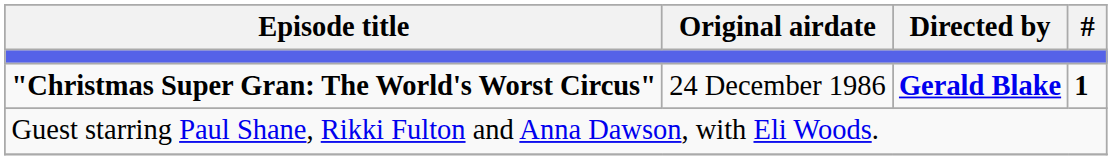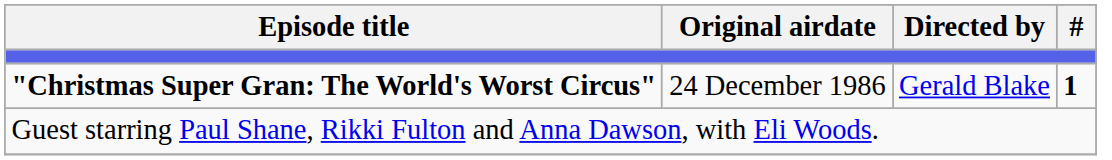"Christmas Super Gran: The World's Worst Circus" | Directed by: bold -> normal
